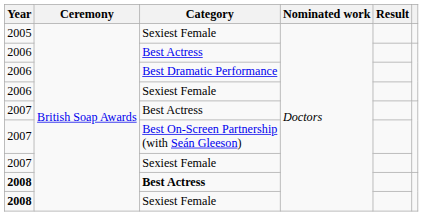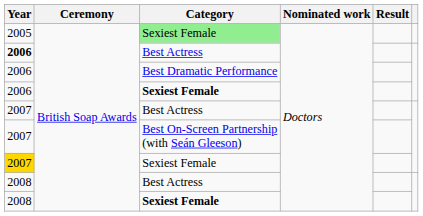2005 | Category: no background -> lightgreen background
2006 / Best Actress | Year: normal -> bold
2006 / Sexiest Female | Category: normal -> bold
2007 / Sexiest Female | Year: no background -> gold background
2008 / Best Actress | Year: bold -> normal
2008 / Best Actress | Category: bold -> normal
2008 / Sexiest Female | Year: bold -> normal
2008 / Sexiest Female | Category: normal -> bold
